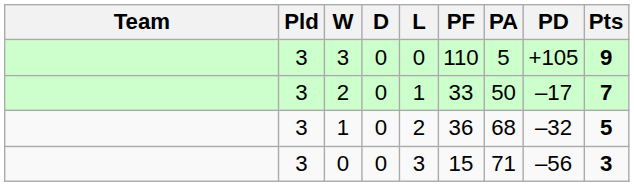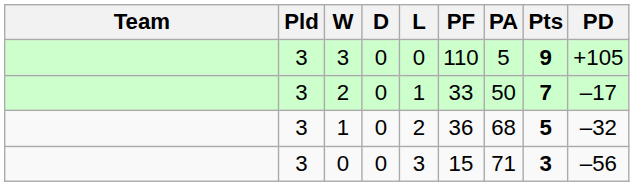columns swapped: PD <-> Pts
